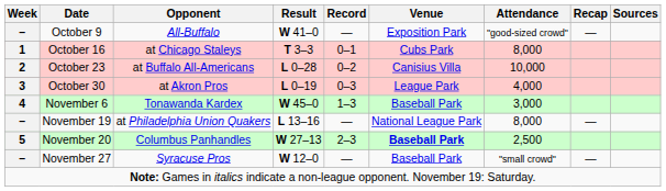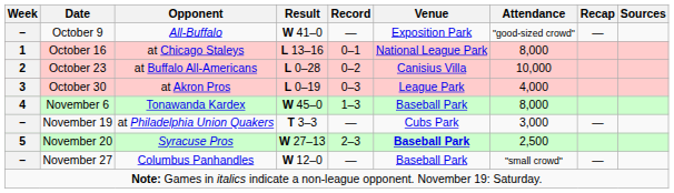October 16 | Result: T 3–3 -> L 13–16
October 16 | Venue: Cubs Park -> National League Park
November 6 | Attendance: 3,000 -> 8,000
November 19 | Result: L 13–16 -> T 3–3
November 19 | Venue: National League Park -> Cubs Park
November 19 | Attendance: 8,000 -> 3,000
November 20 | Opponent: Columbus Panhandles -> Syracuse Pros
November 27 | Opponent: Syracuse Pros -> Columbus Panhandles
